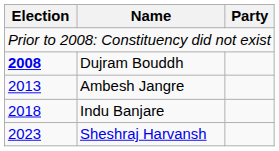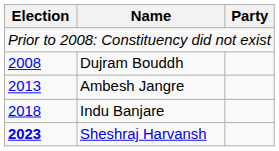Dujram Bouddh | Election: bold -> normal
Sheshraj Harvansh | Election: normal -> bold
